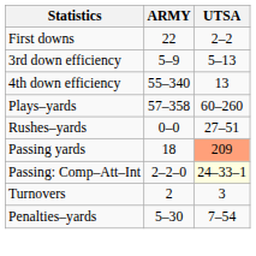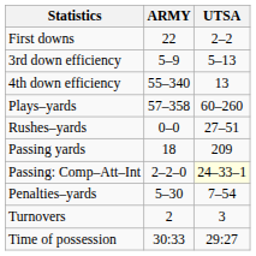Passing yards | UTSA: lightsalmon background -> no background
rows swapped: Penalties–yards <-> Turnovers
+ row: Time of possession | 30:33 | 29:27
